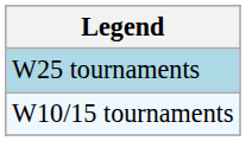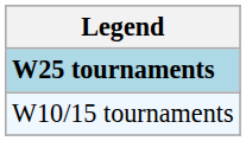row 2 | column 1: normal -> bold
